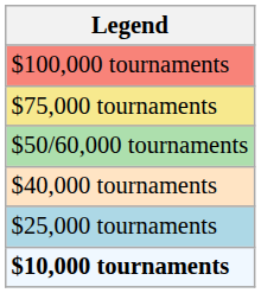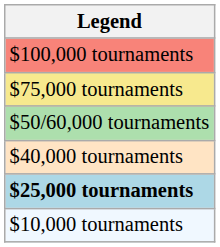row 6 | column 1: normal -> bold
row 7 | column 1: bold -> normal
